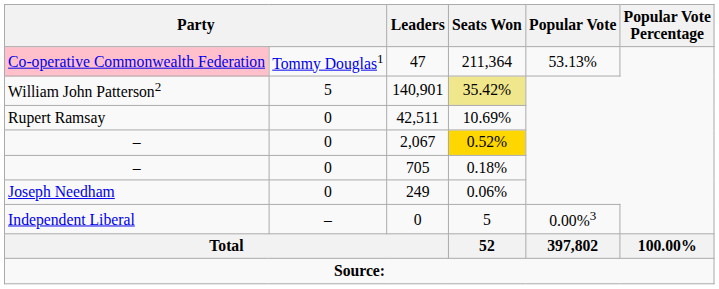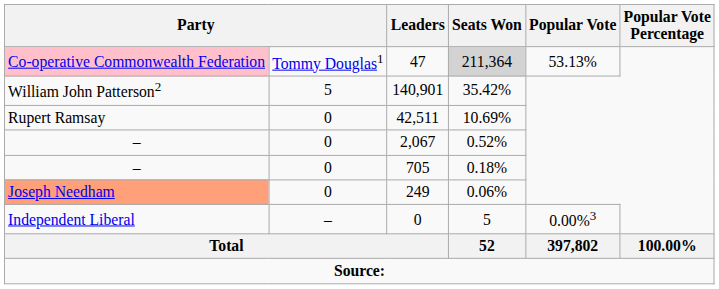47 | Seats Won: no background -> lightgrey background
140,901 | Seats Won: khaki background -> no background
2,067 | Seats Won: gold background -> no background
249 | column 1: no background -> lightsalmon background
